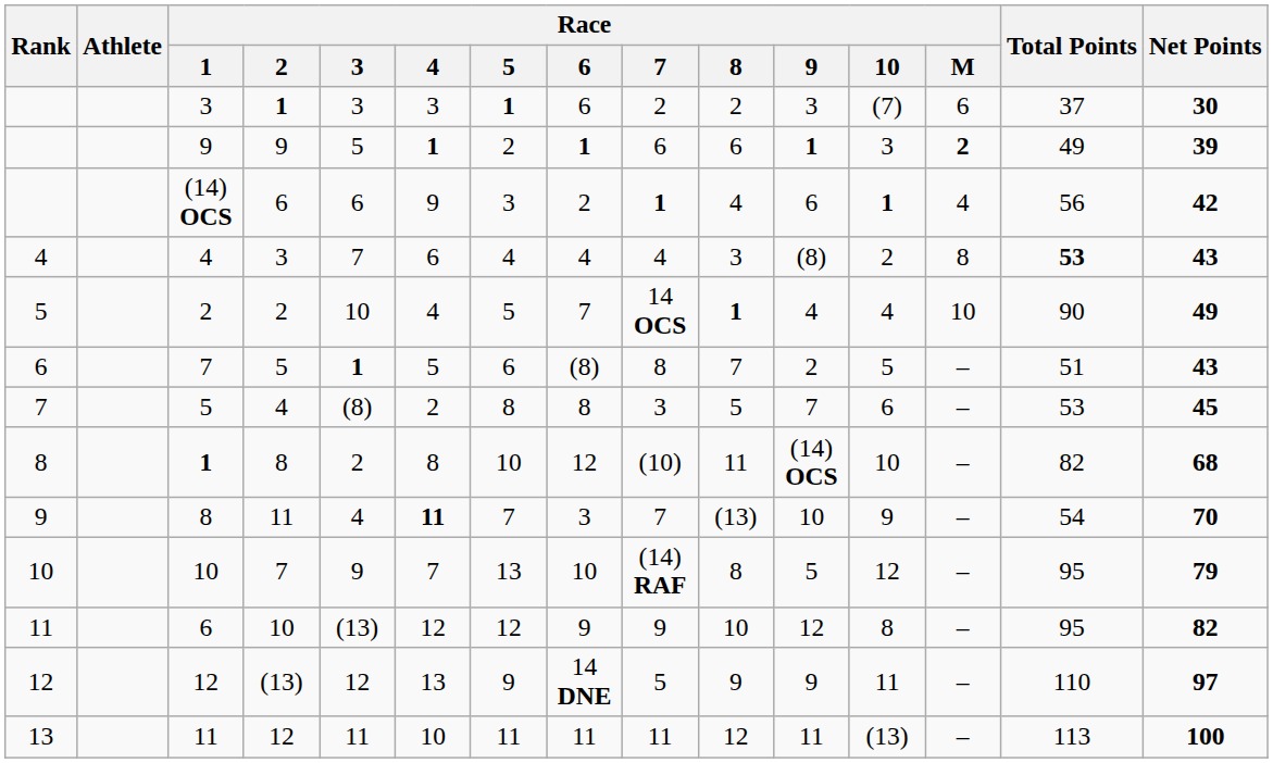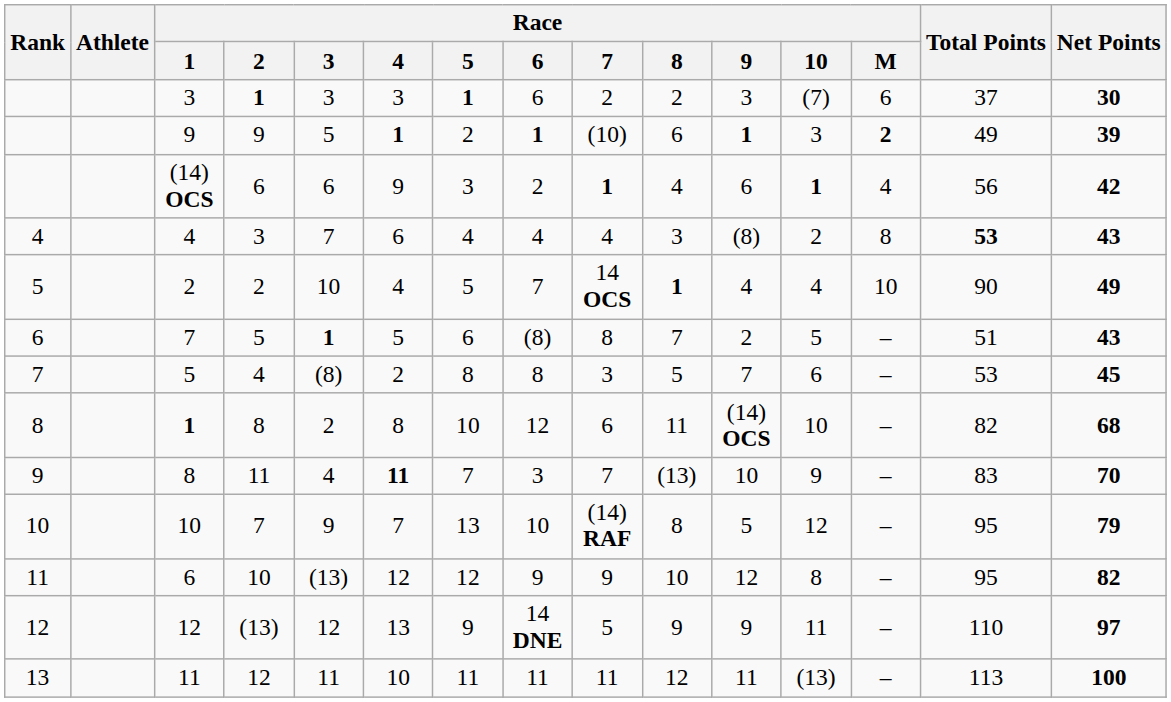row 4 | Race / 7: 6 -> (10)
row 10 | Race / 7: (10) -> 6
row 11 | Total Points: 54 -> 83
